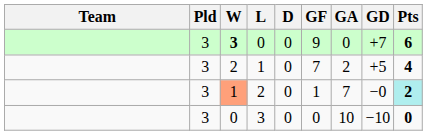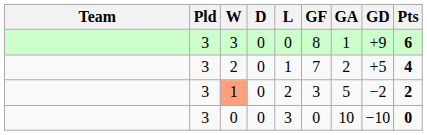columns swapped: D <-> L
row 2 | W: bold -> normal
row 2 | GF: 9 -> 8
row 2 | GA: 0 -> 1
row 2 | GD: +7 -> +9
row 4 | GF: 1 -> 3
row 4 | GA: 7 -> 5
row 4 | GD: −0 -> −2
row 4 | Pts: paleturquoise background -> no background
